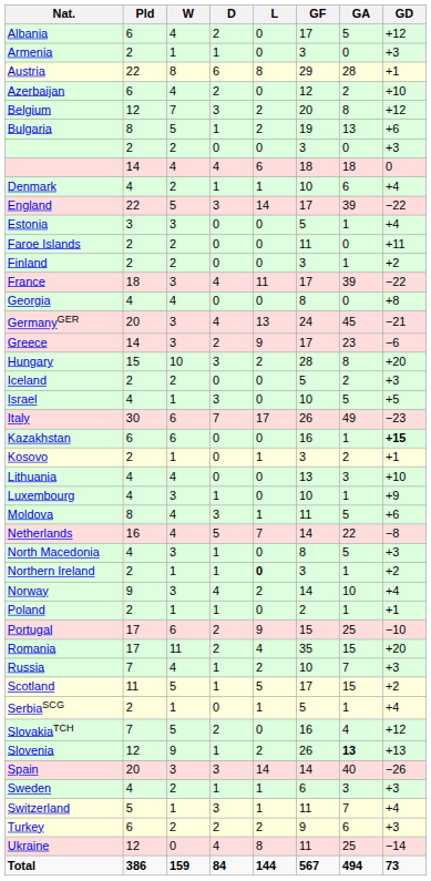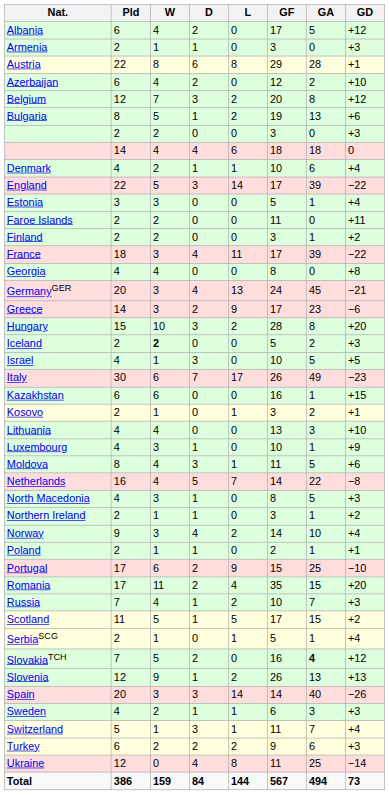Iceland | W: normal -> bold
Kazakhstan | GD: bold -> normal
Northern Ireland | L: bold -> normal
SlovakiaTCH | GA: normal -> bold
Slovenia | GA: bold -> normal
